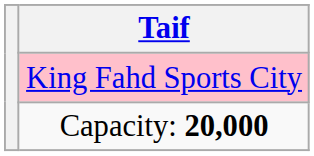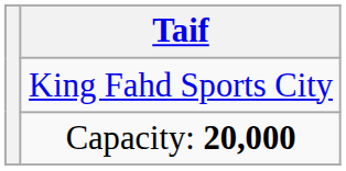King Fahd Sports City | Taif: pink background -> no background
